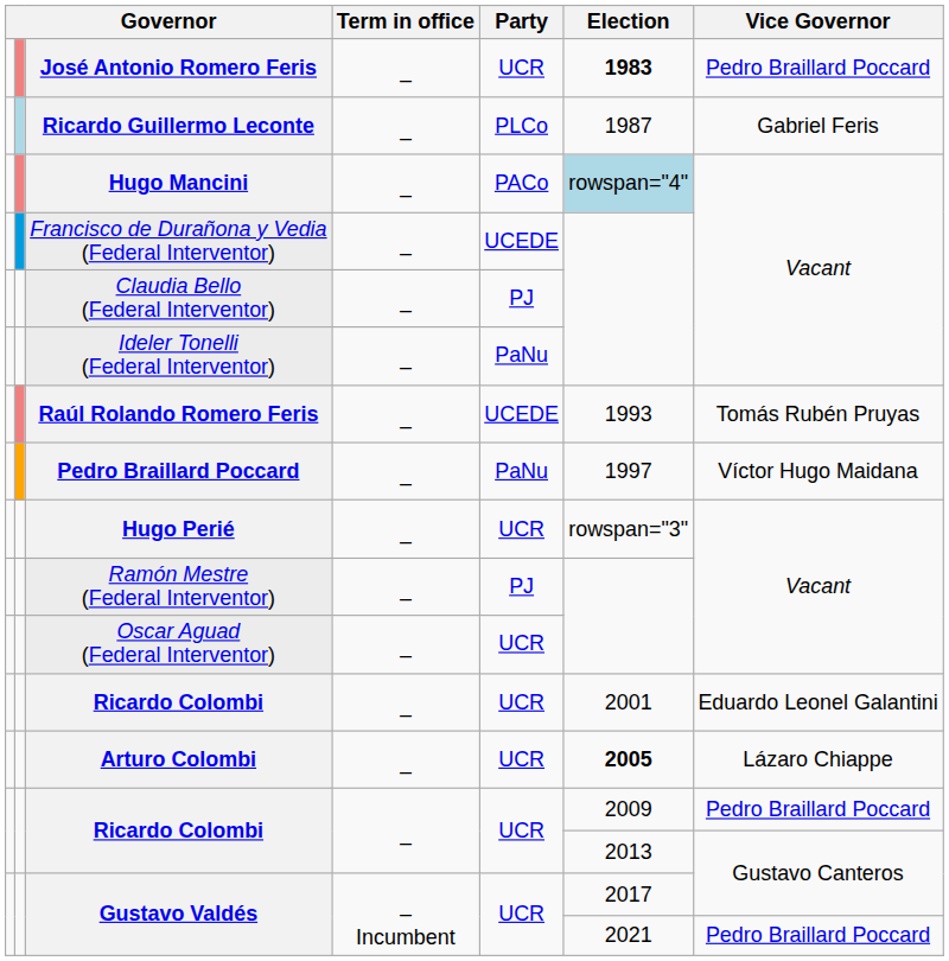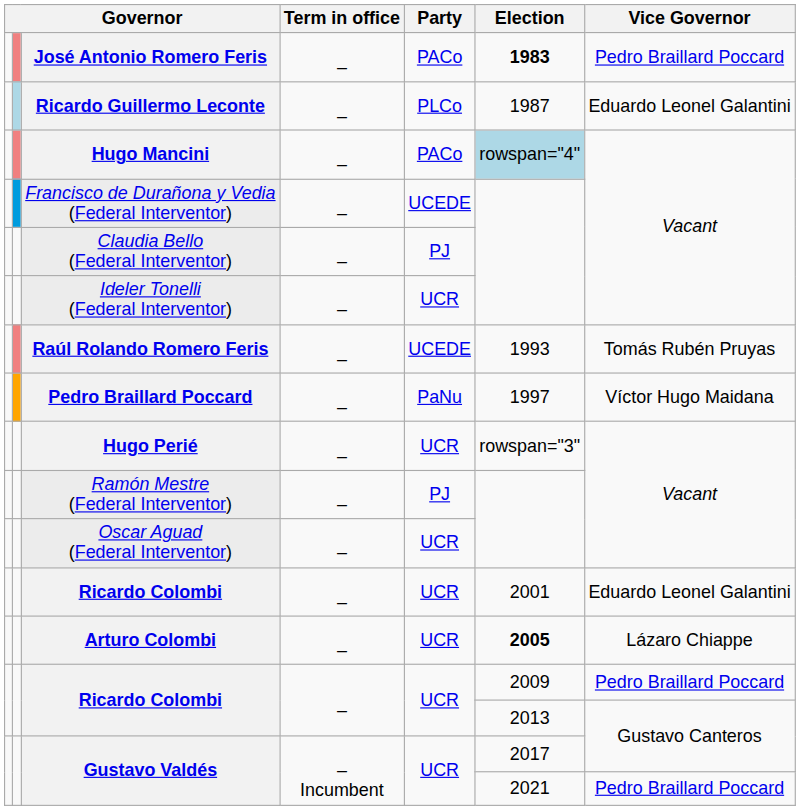José Antonio Romero Feris | Party: UCR -> PACo
Ricardo Guillermo Leconte | Vice Governor: Gabriel Feris -> Eduardo Leonel Galantini
Ideler Tonelli (Federal Interventor) | Party: PaNu -> UCR
